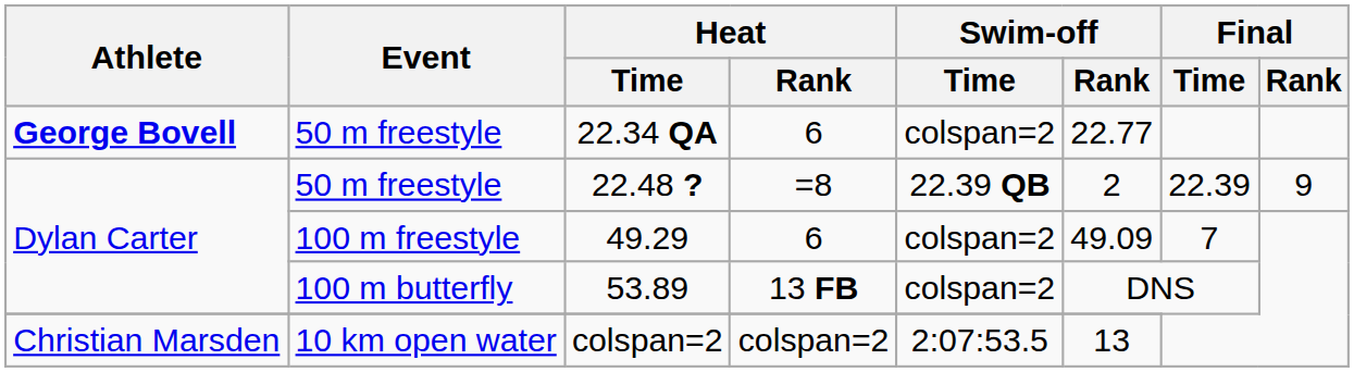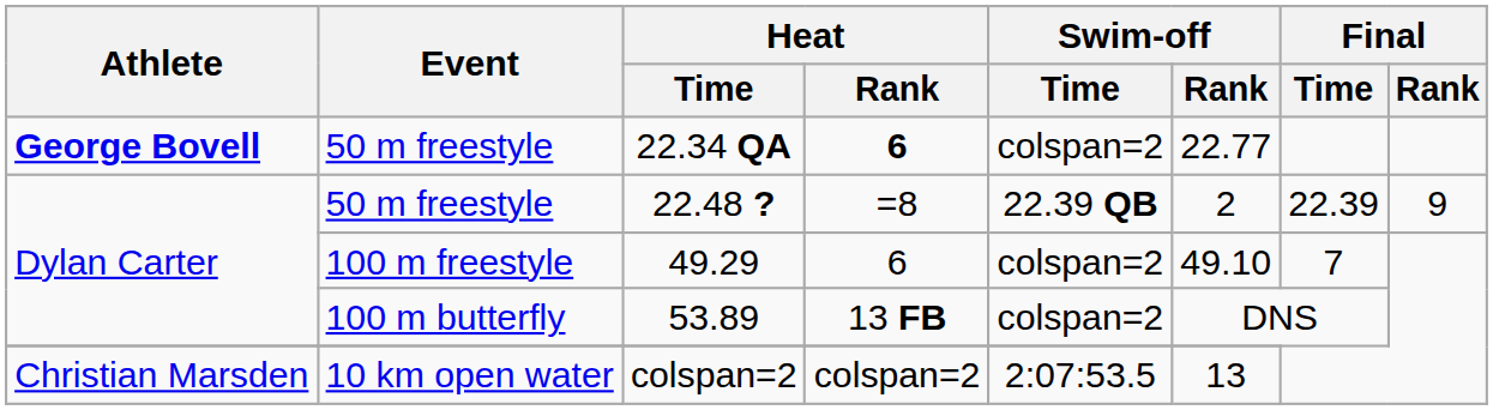22.34 QA | Heat / Rank: normal -> bold
49.29 | Swim-off / Rank: 49.09 -> 49.10
